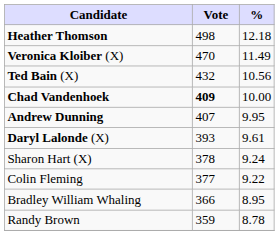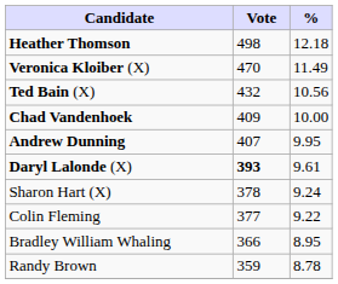Chad Vandenhoek | Vote: bold -> normal
Daryl Lalonde (X) | Vote: normal -> bold
